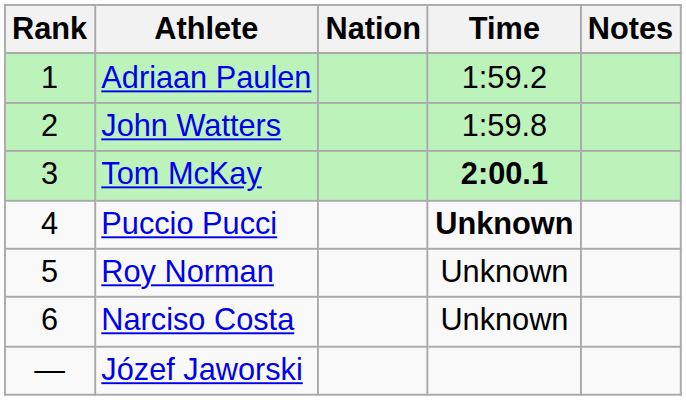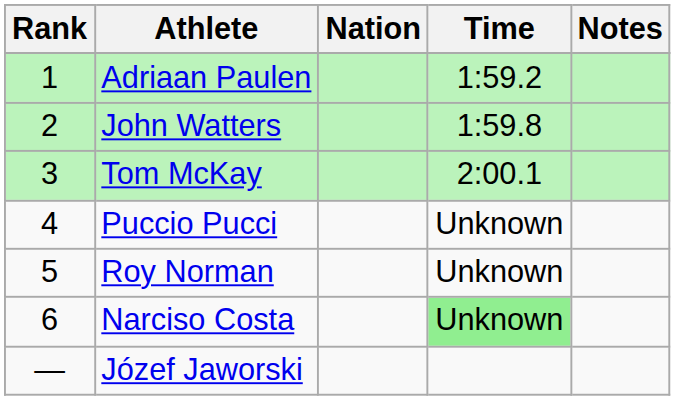Tom McKay | Time: bold -> normal
Puccio Pucci | Time: bold -> normal
Narciso Costa | Time: no background -> lightgreen background
